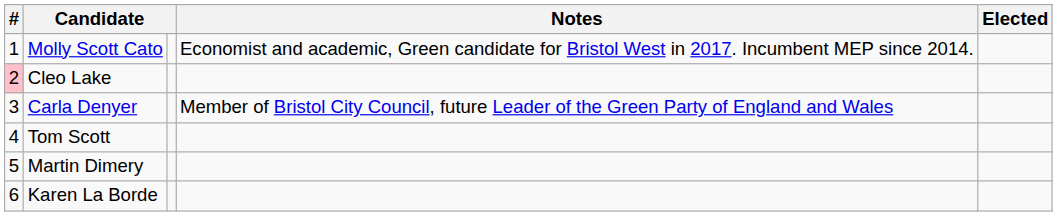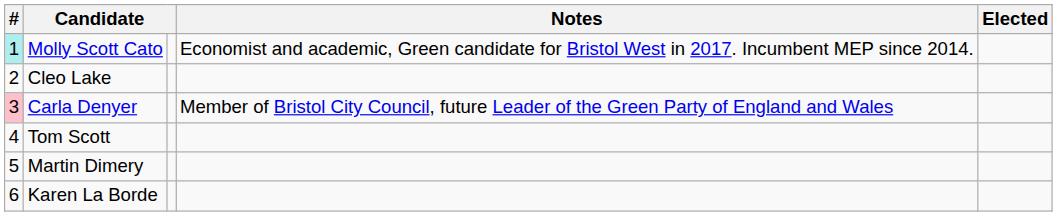Molly Scott Cato | #: no background -> paleturquoise background
Cleo Lake | #: pink background -> no background
Carla Denyer | #: no background -> pink background
